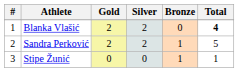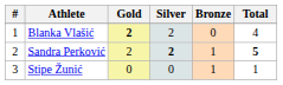Blanka Vlašić | Gold: normal -> bold
Blanka Vlašić | Total: bold -> normal
Sandra Perković | Silver: normal -> bold
Sandra Perković | Total: normal -> bold
